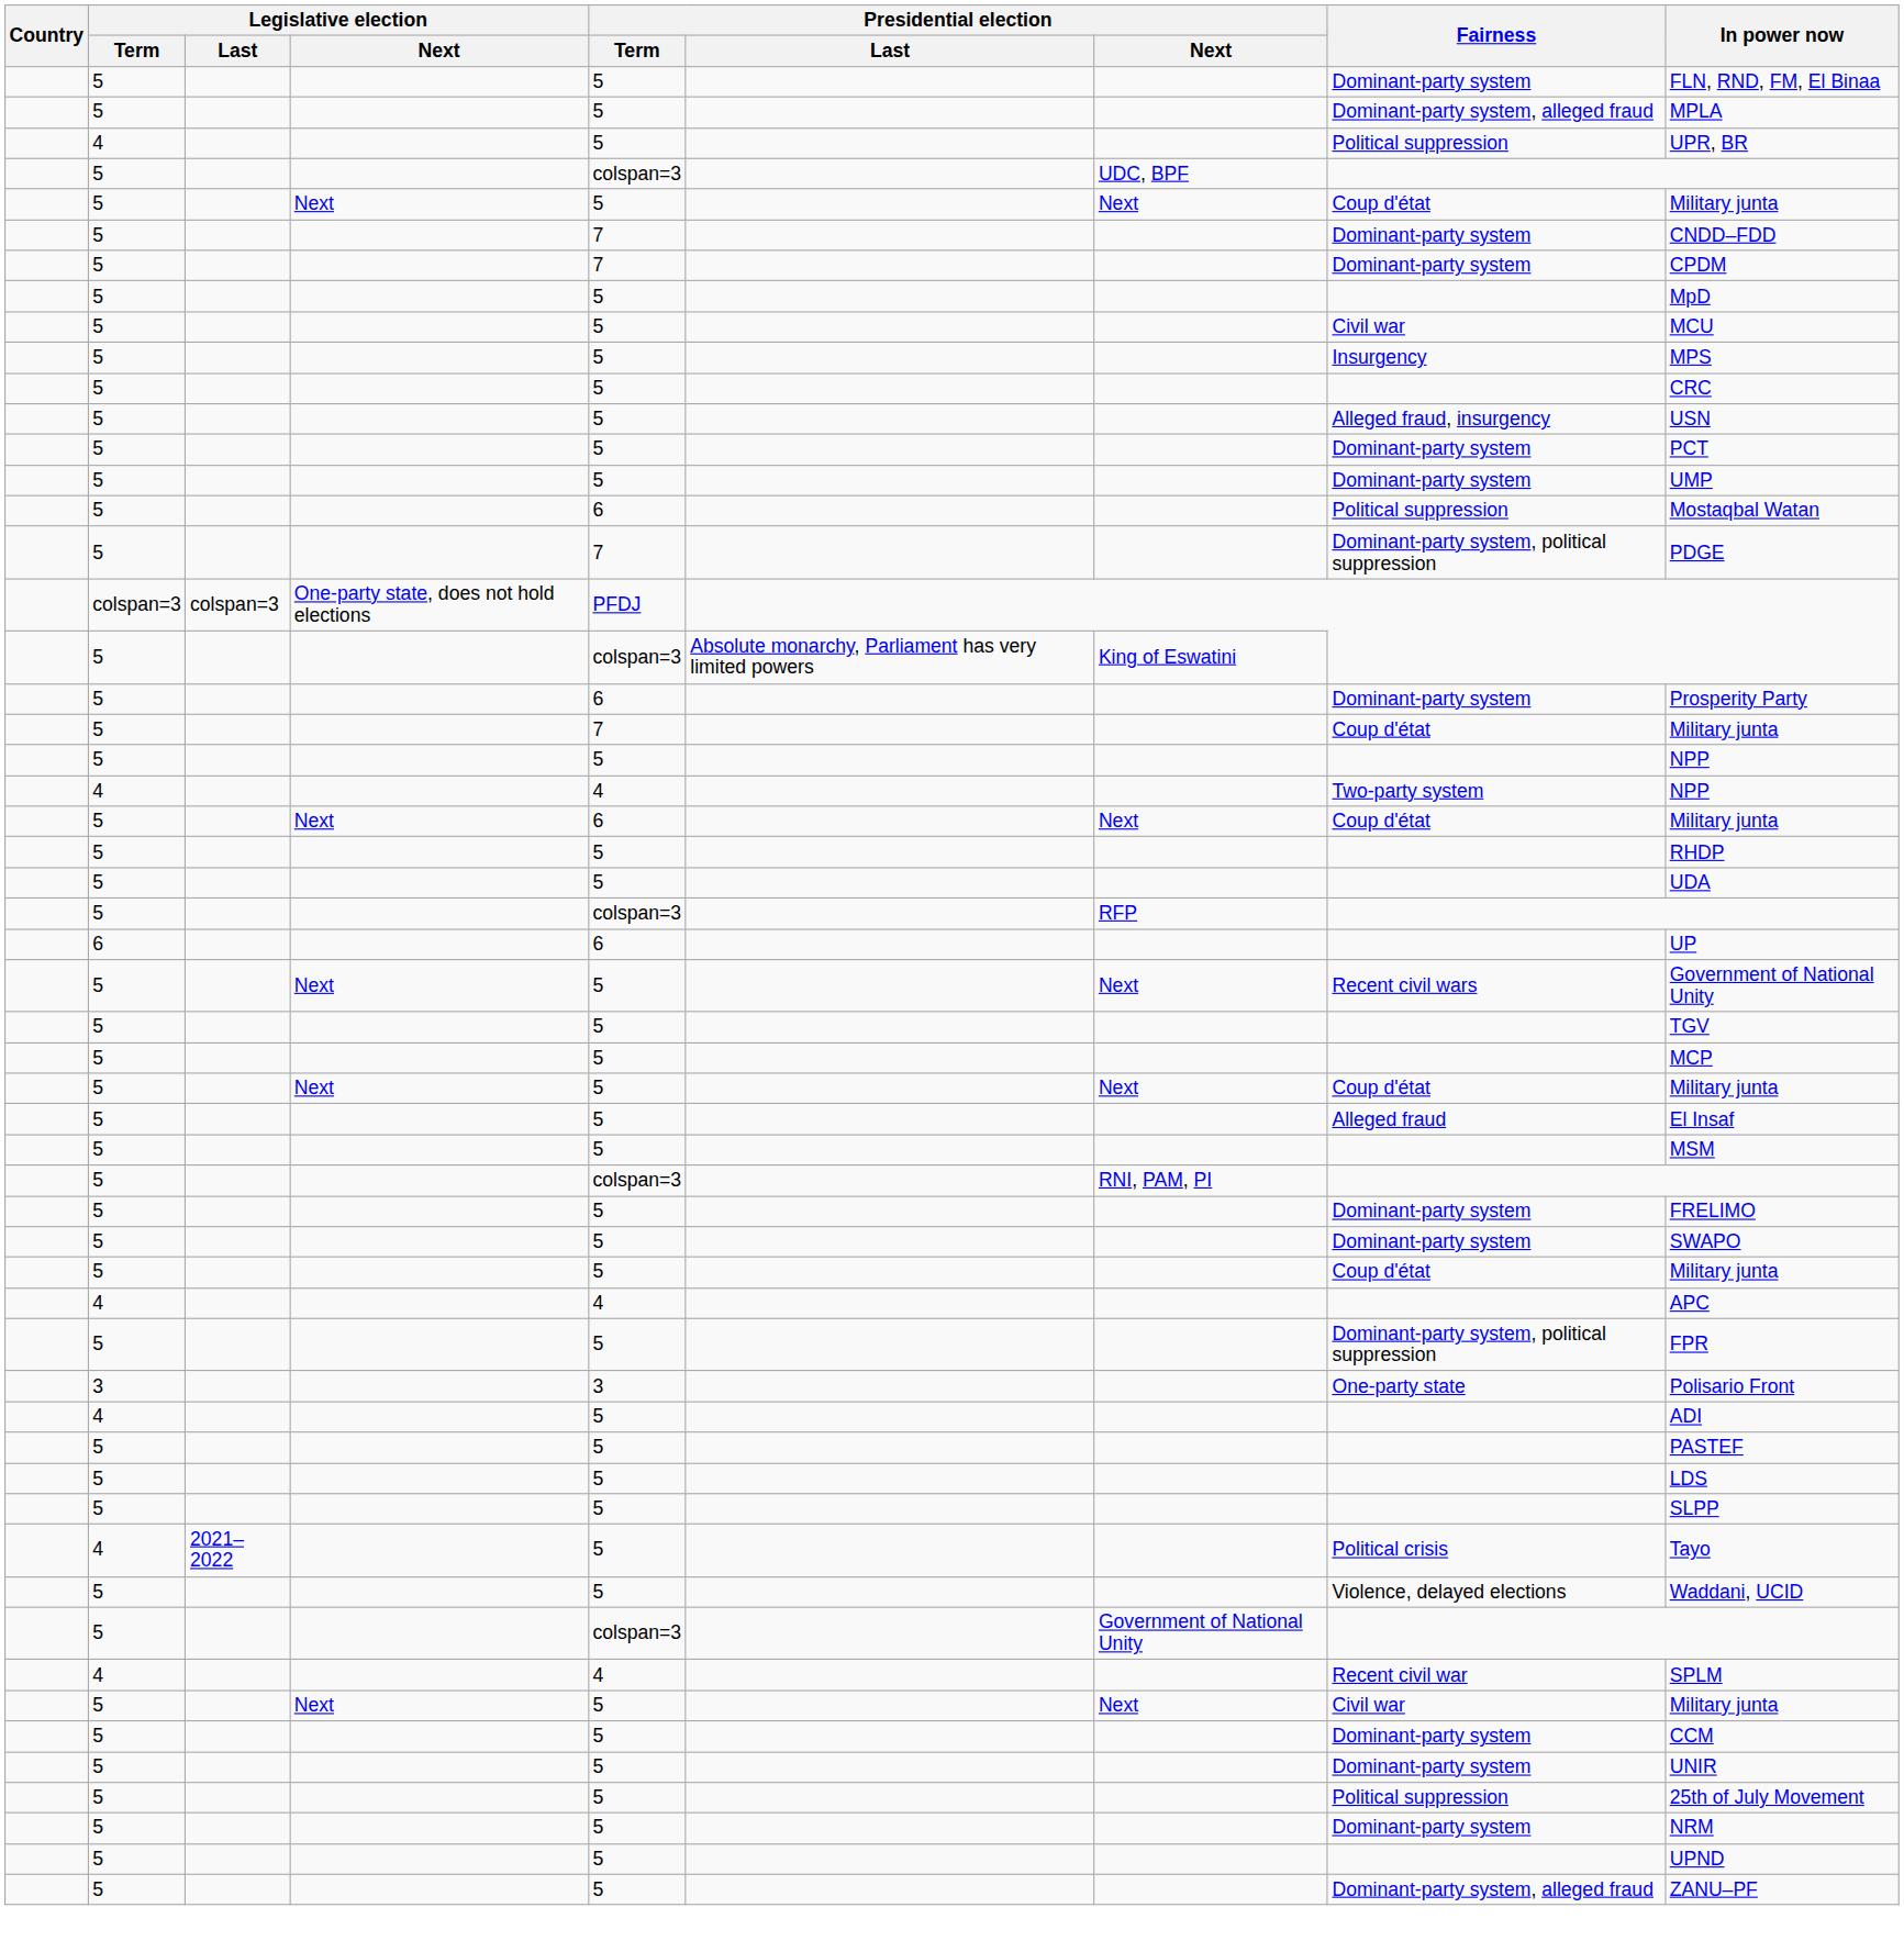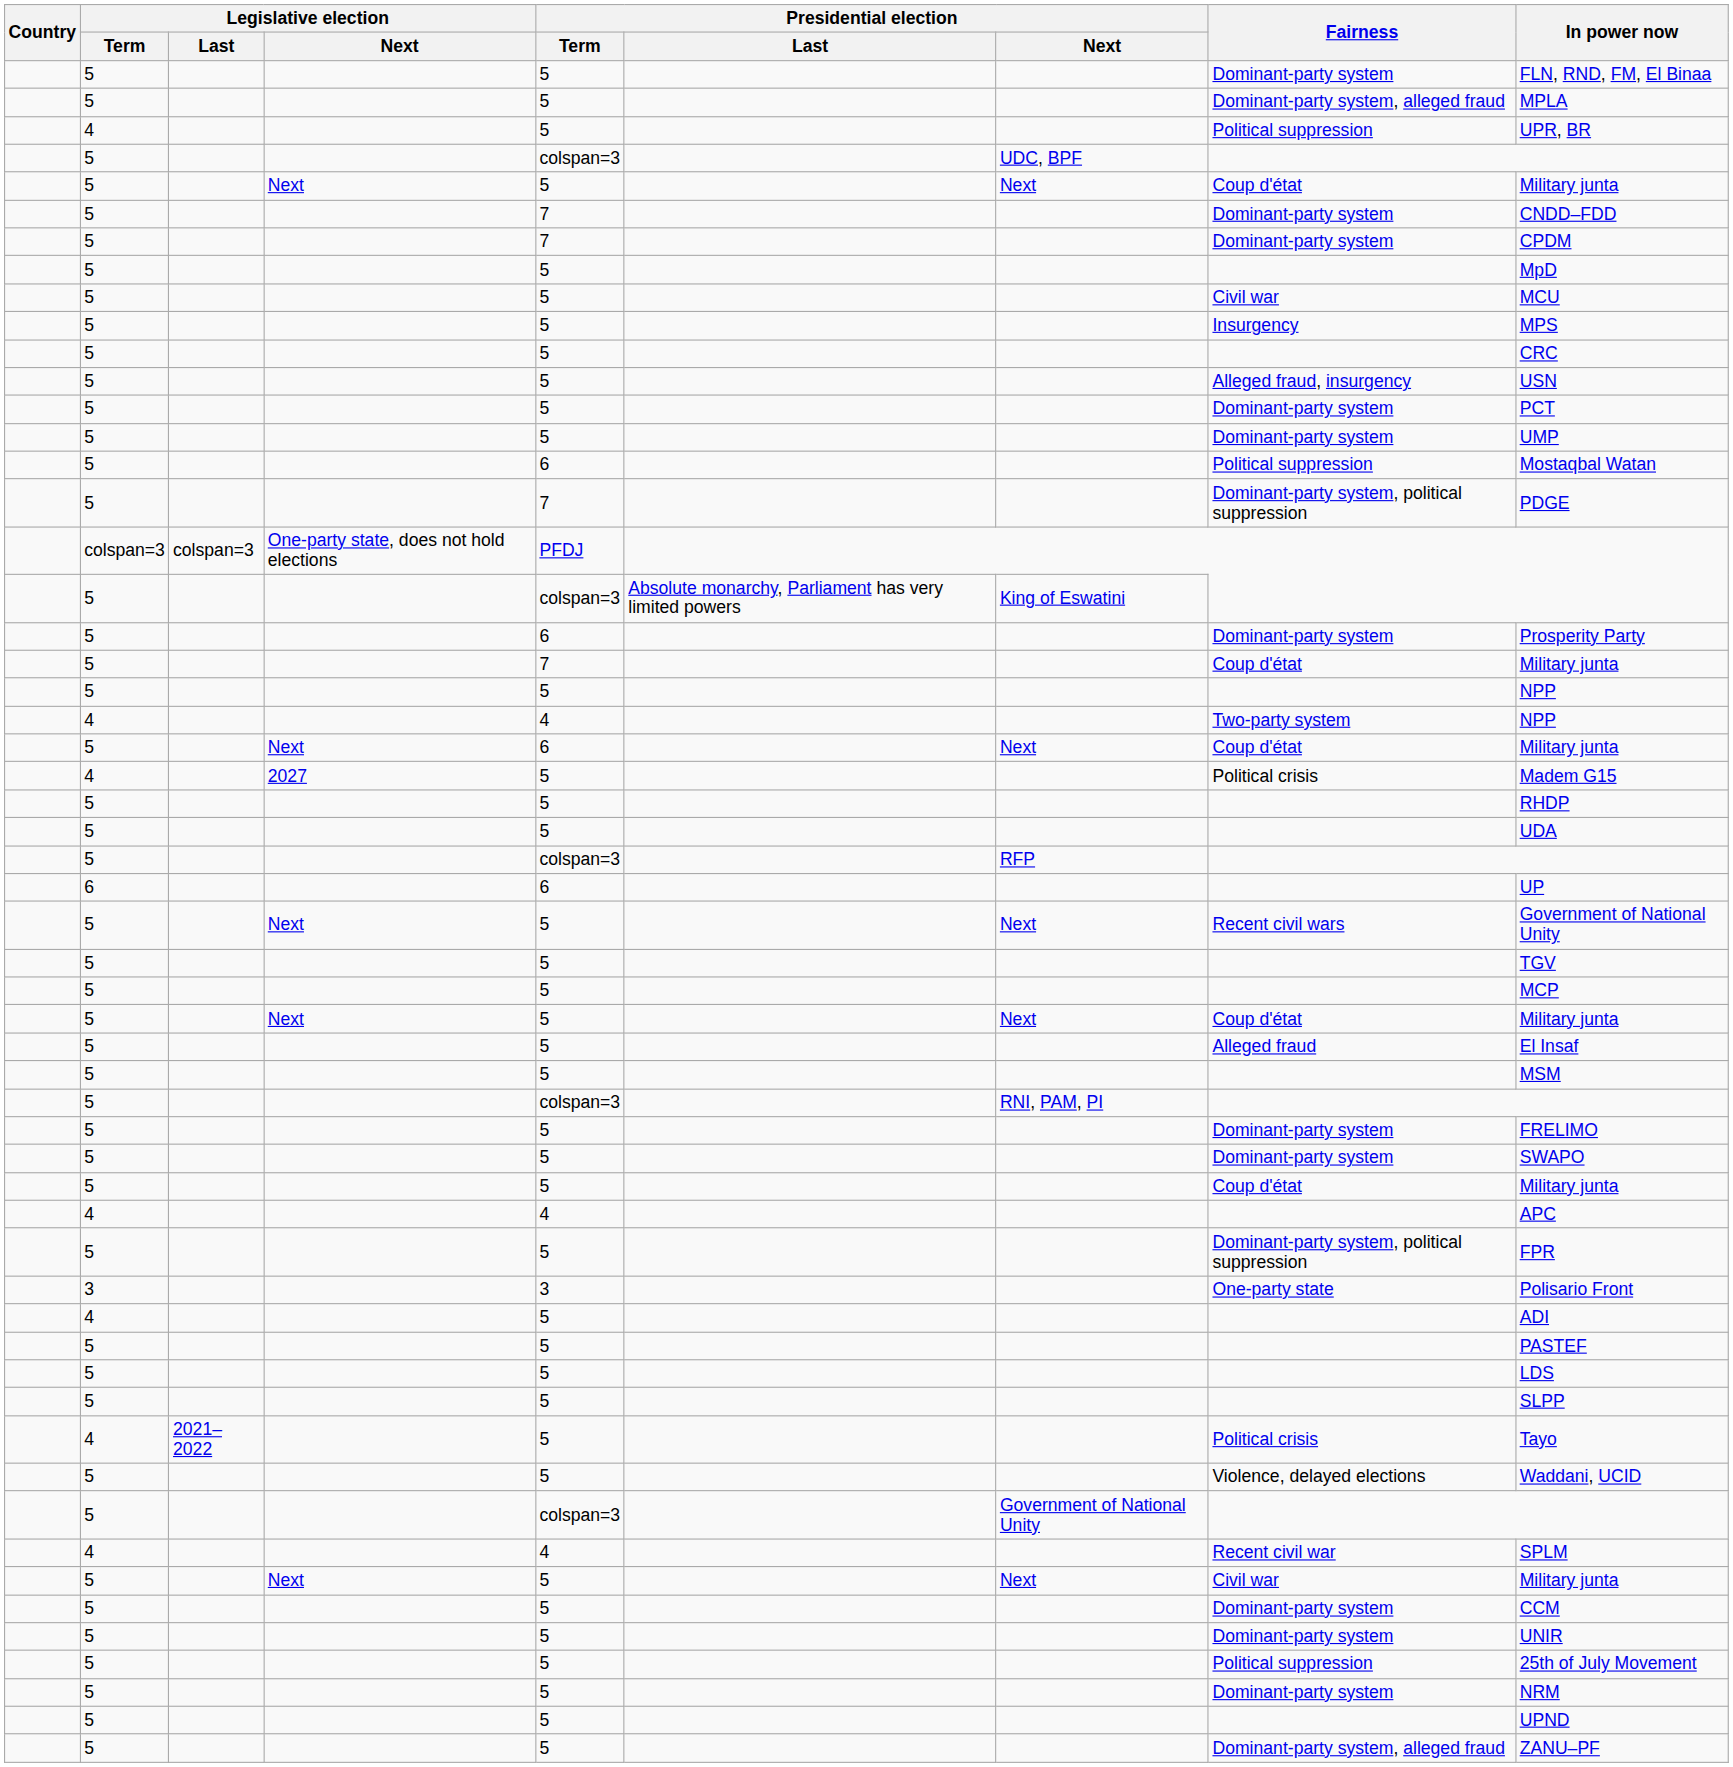+ row: 4 | 2027 | 5 | Political crisis | Madem G15
